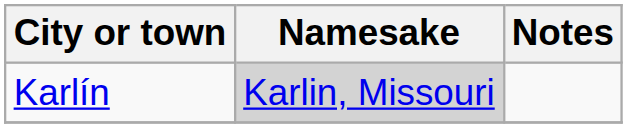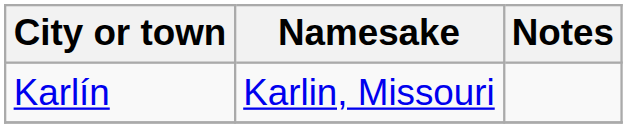Karlín | Namesake: lightgrey background -> no background
